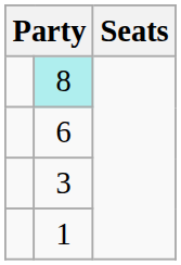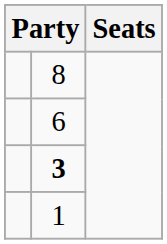8 | column 2: paleturquoise background -> no background
3 | column 2: normal -> bold
